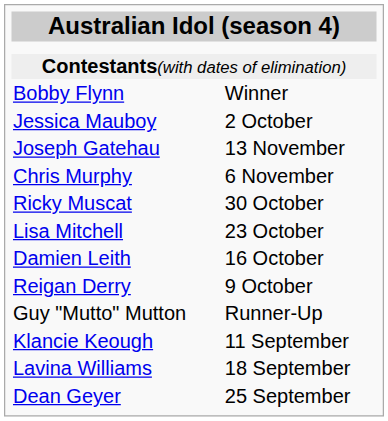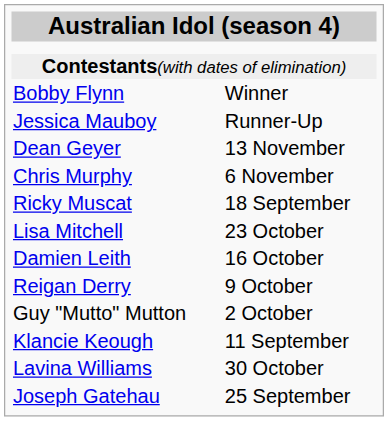row 4 | column 2: 2 October -> Runner-Up
row 5 | column 1: Joseph Gatehau -> Dean Geyer
row 7 | column 2: 30 October -> 18 September
row 11 | column 2: Runner-Up -> 2 October
row 13 | column 2: 18 September -> 30 October
row 14 | column 1: Dean Geyer -> Joseph Gatehau
